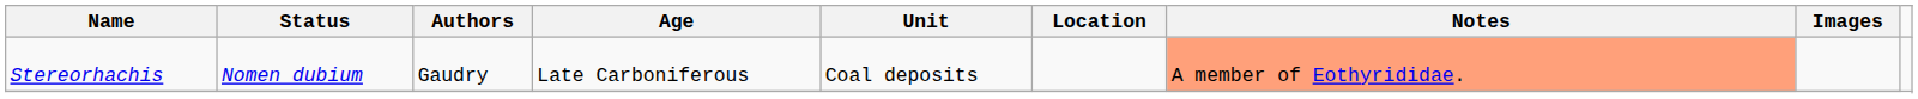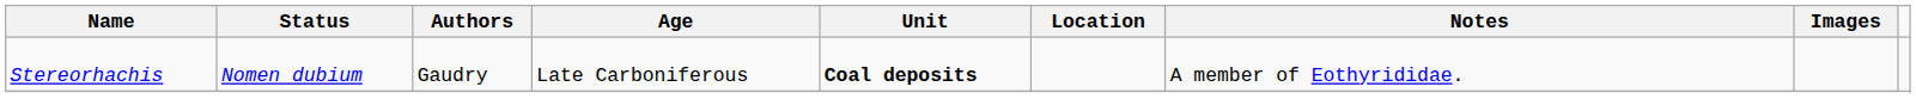Stereorhachis | Unit: normal -> bold
Stereorhachis | Notes: lightsalmon background -> no background
